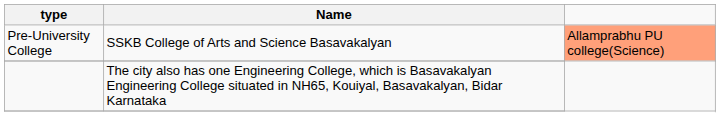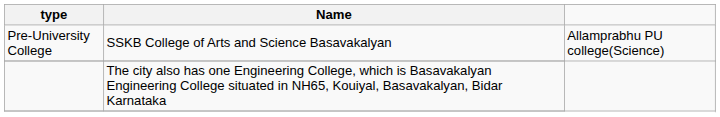Pre-University College | column 3: lightsalmon background -> no background
